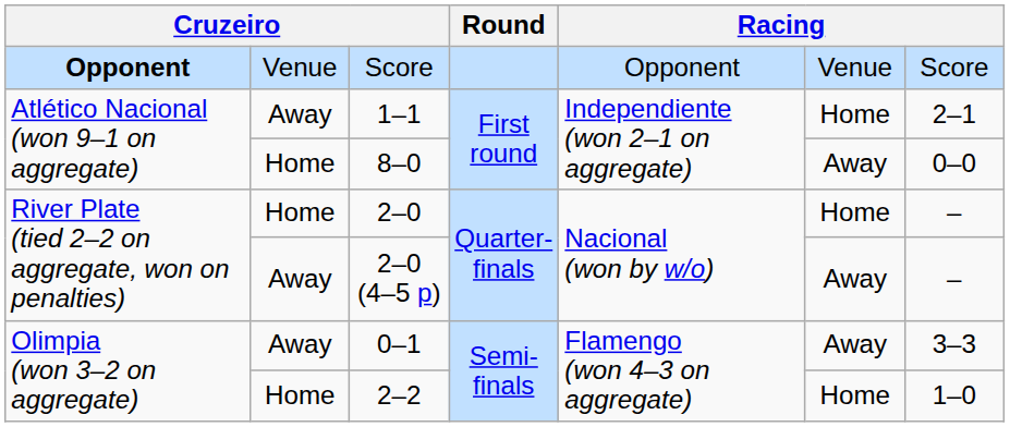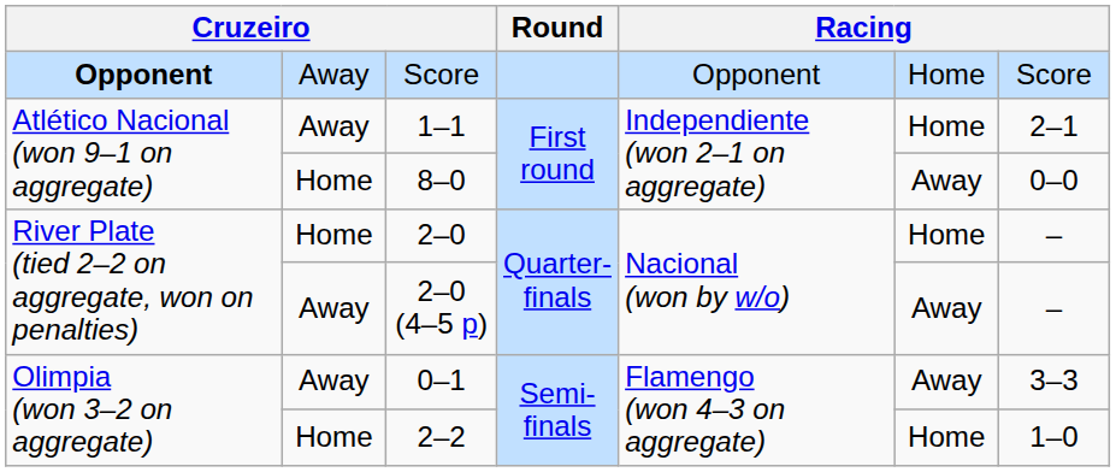row 2 | column 2: Venue -> Away
row 2 | column 6: Venue -> Home
